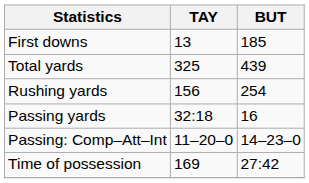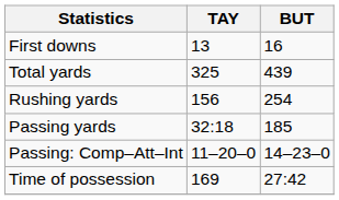First downs | BUT: 185 -> 16
Passing yards | BUT: 16 -> 185
